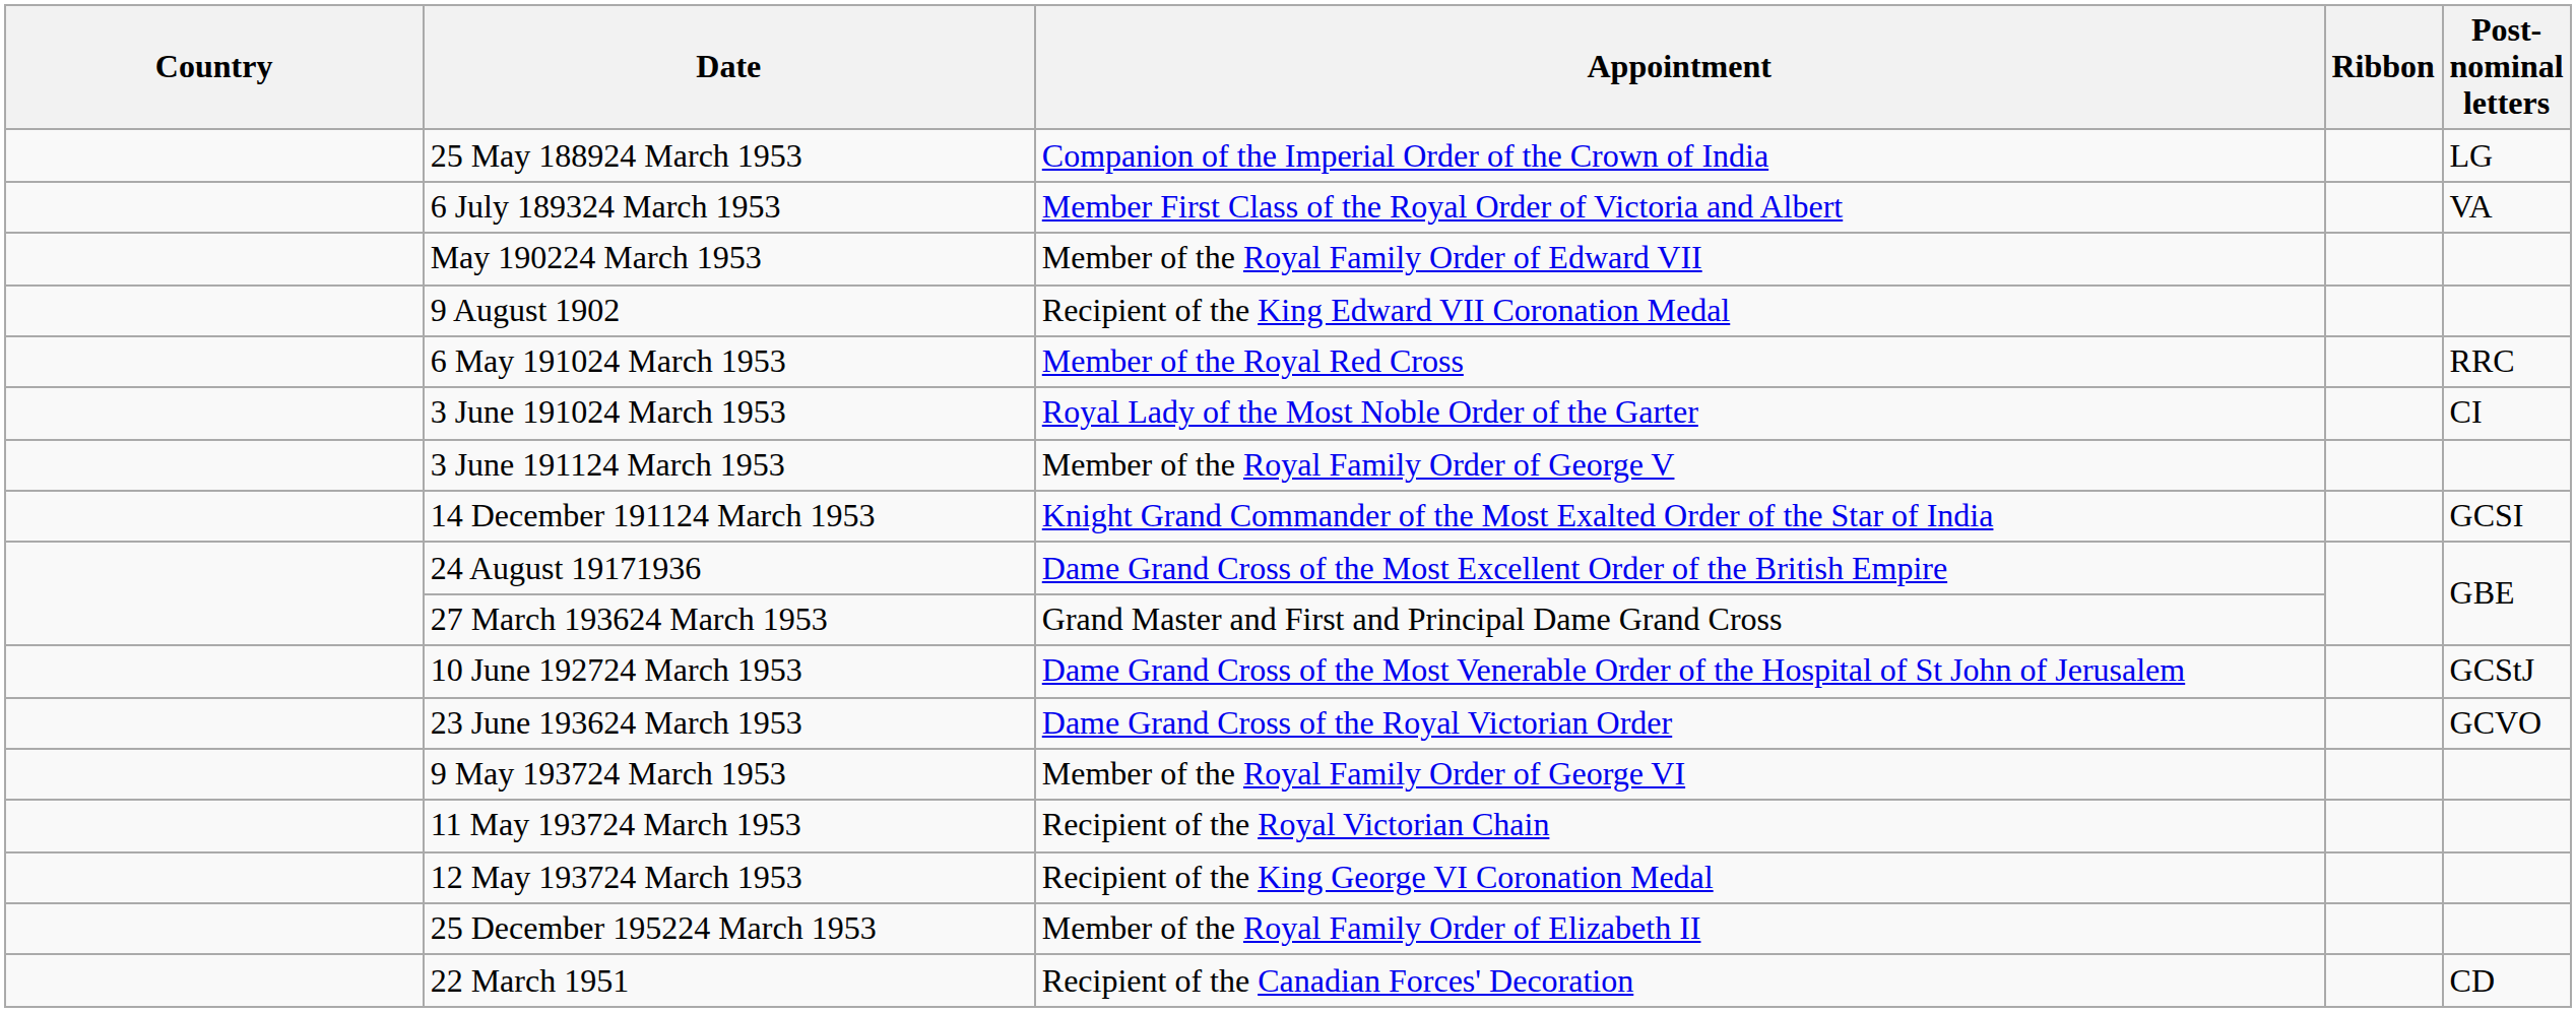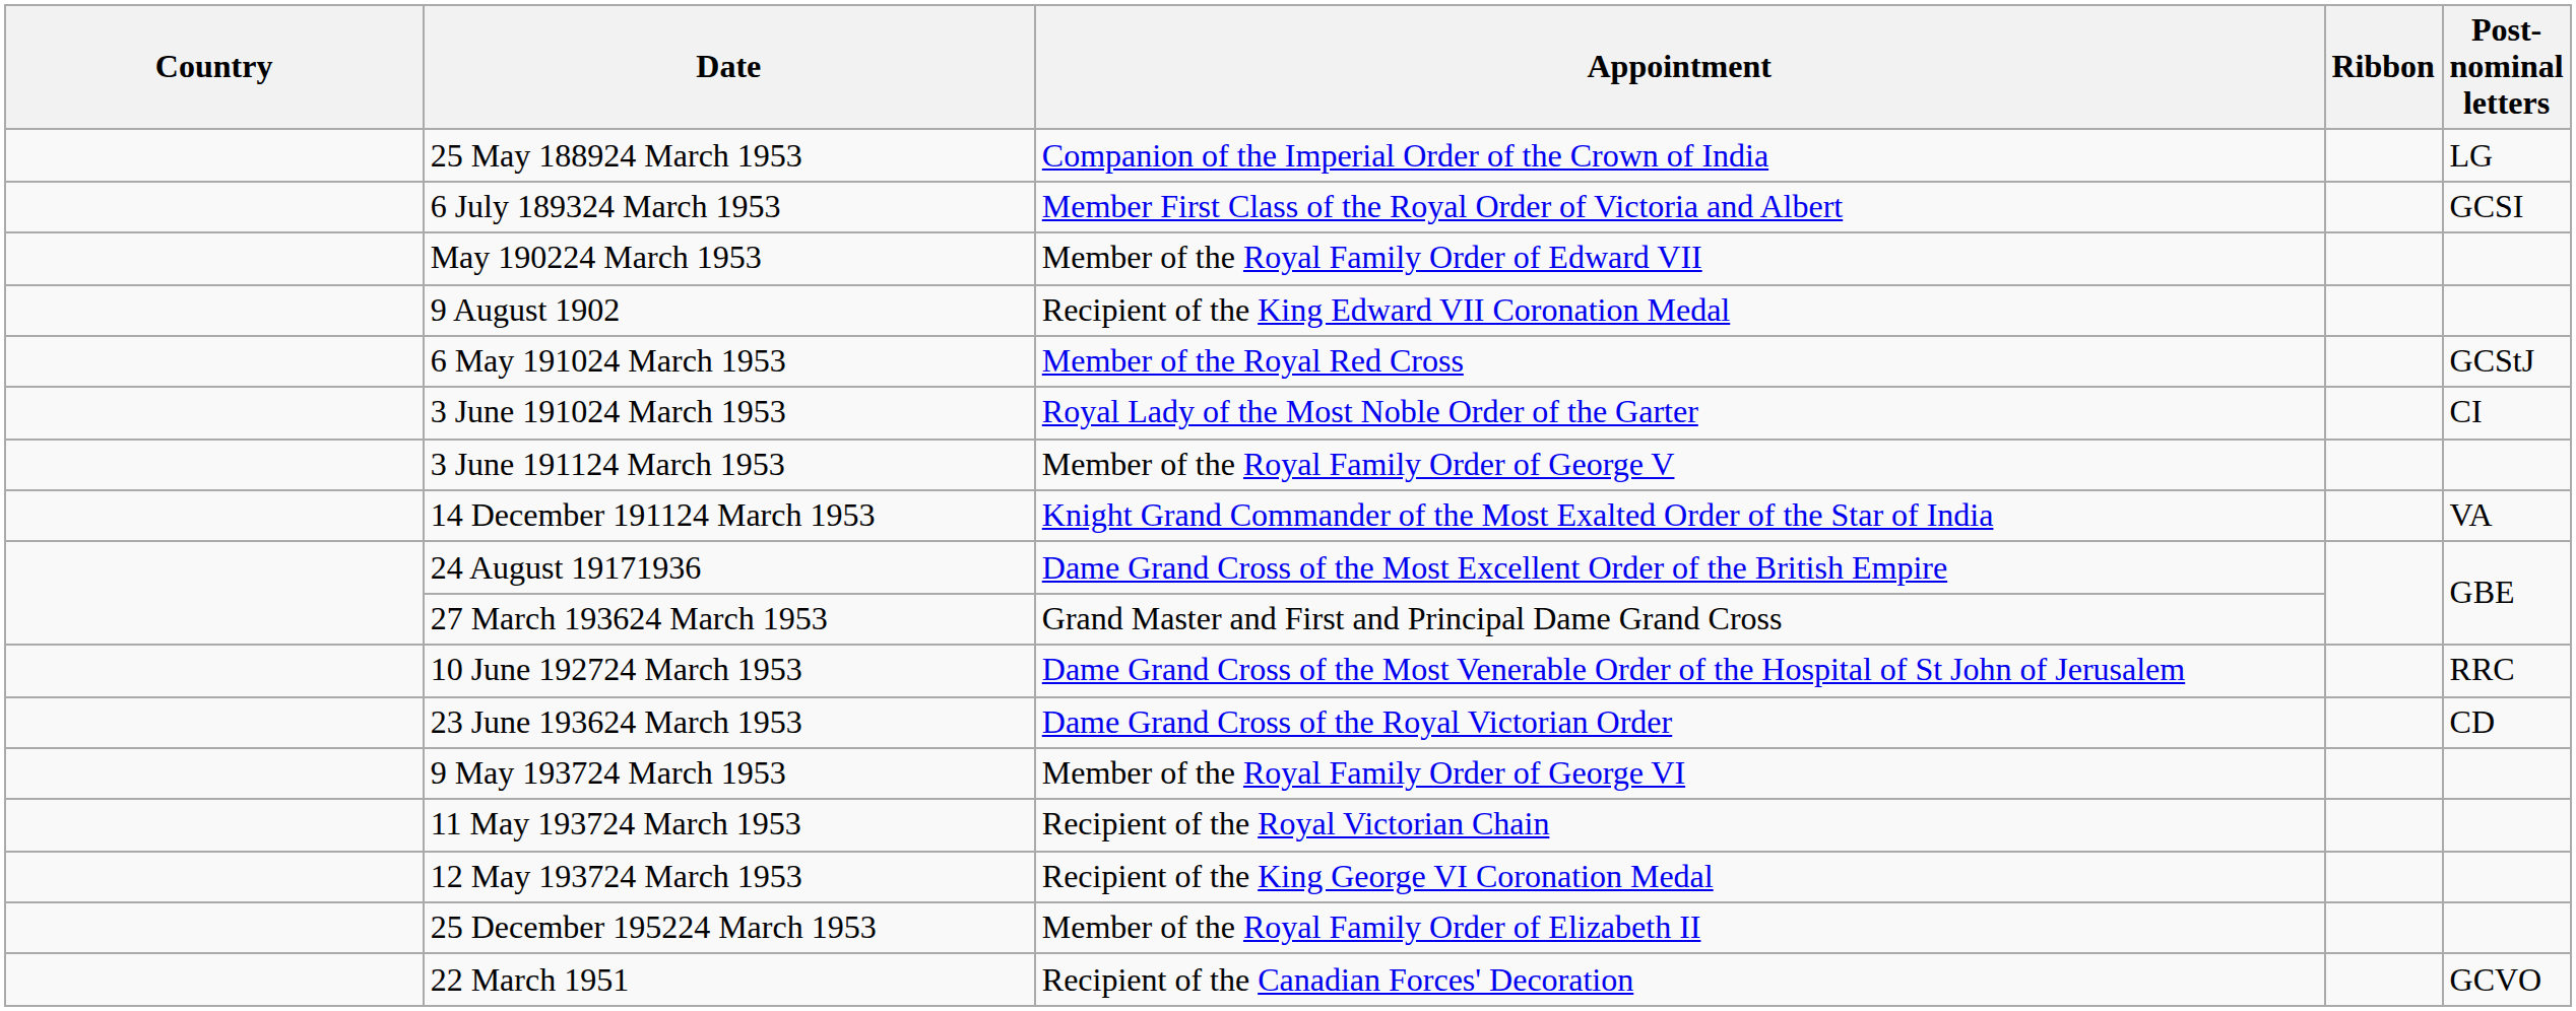6 July 189324 March 1953 | Post-nominal letters: VA -> GCSI
6 May 191024 March 1953 | Post-nominal letters: RRC -> GCStJ
14 December 191124 March 1953 | Post-nominal letters: GCSI -> VA
10 June 192724 March 1953 | Post-nominal letters: GCStJ -> RRC
23 June 193624 March 1953 | Post-nominal letters: GCVO -> CD
22 March 1951 | Post-nominal letters: CD -> GCVO
